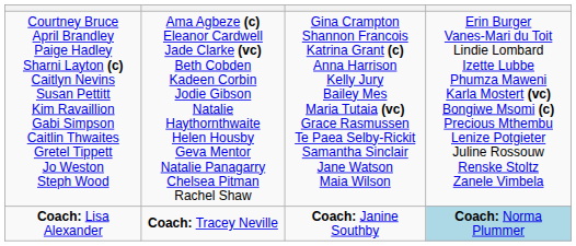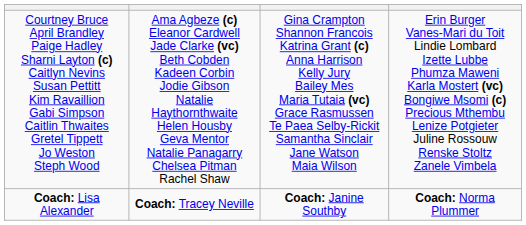Coach: Lisa Alexander | column 4: lightblue background -> no background
